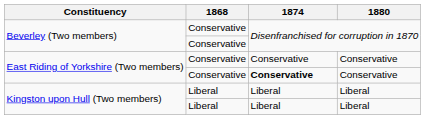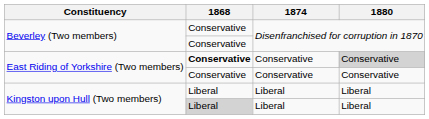row 4 | 1868: normal -> bold
row 4 | 1880: no background -> lightgrey background
row 5 | 1874: bold -> normal
row 7 | 1868: no background -> lightgrey background
